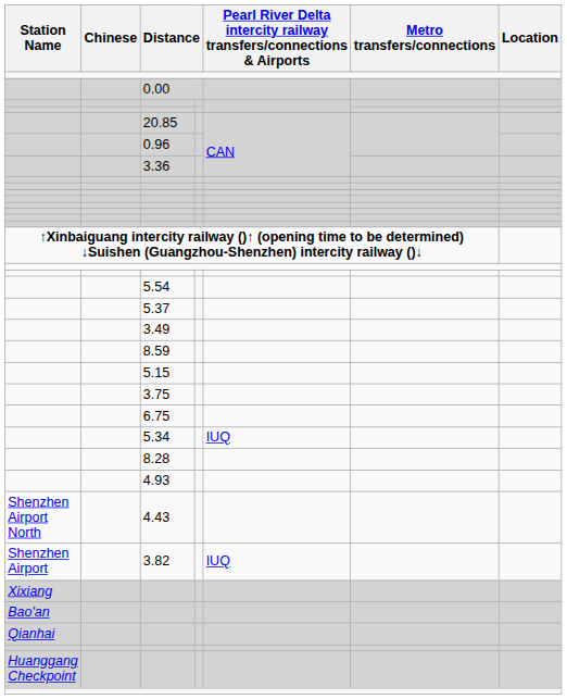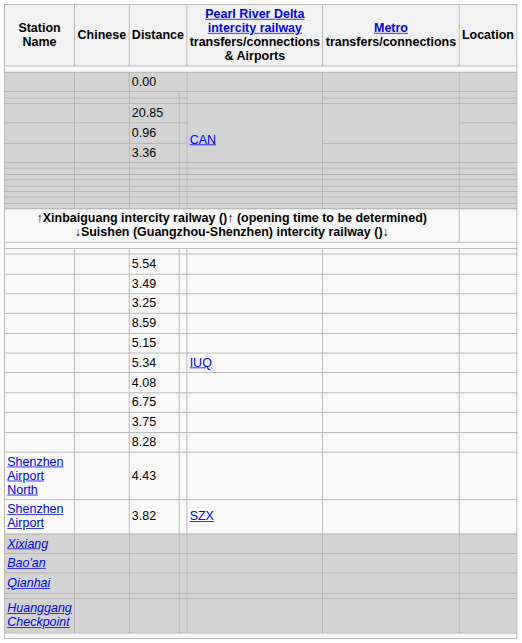- row: 5.37
+ row: 3.25
rows swapped: 5.34 <-> 3.75
+ row: 4.08
- row: 4.93
3.82 | column 5: IUQ -> SZX
